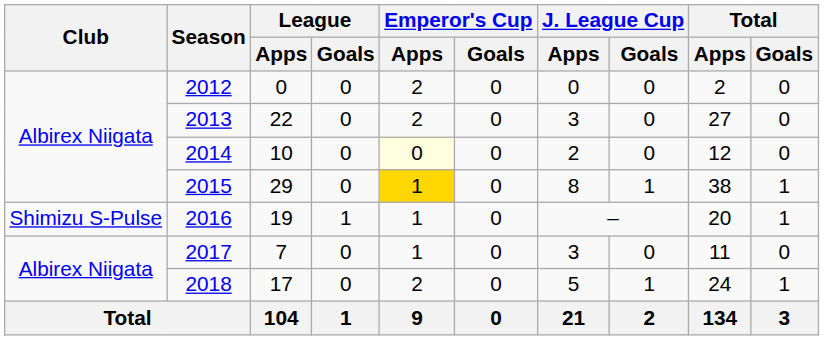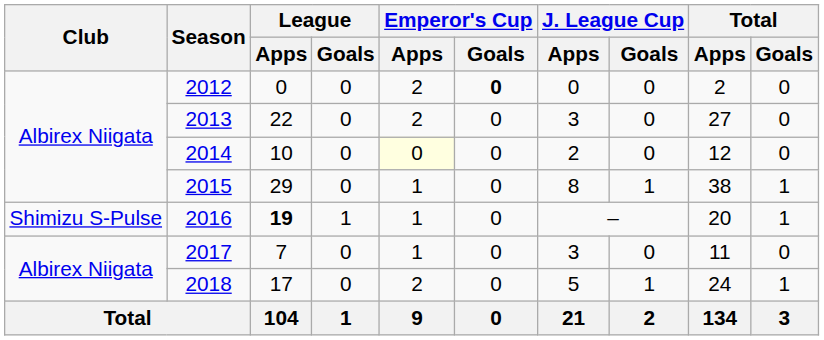2012 | Emperor's Cup / Goals: normal -> bold
2015 | Emperor's Cup / Apps: gold background -> no background
2016 | League / Apps: normal -> bold
